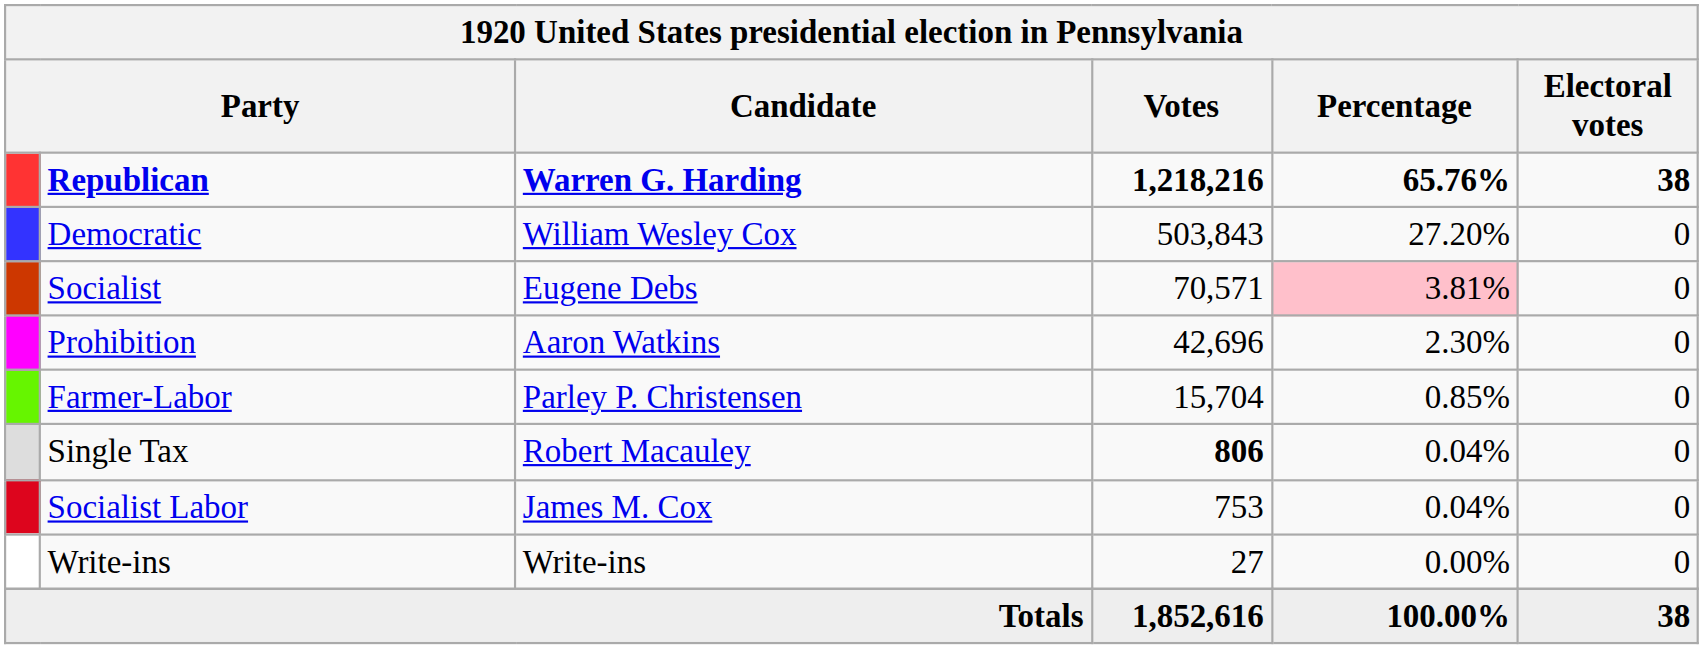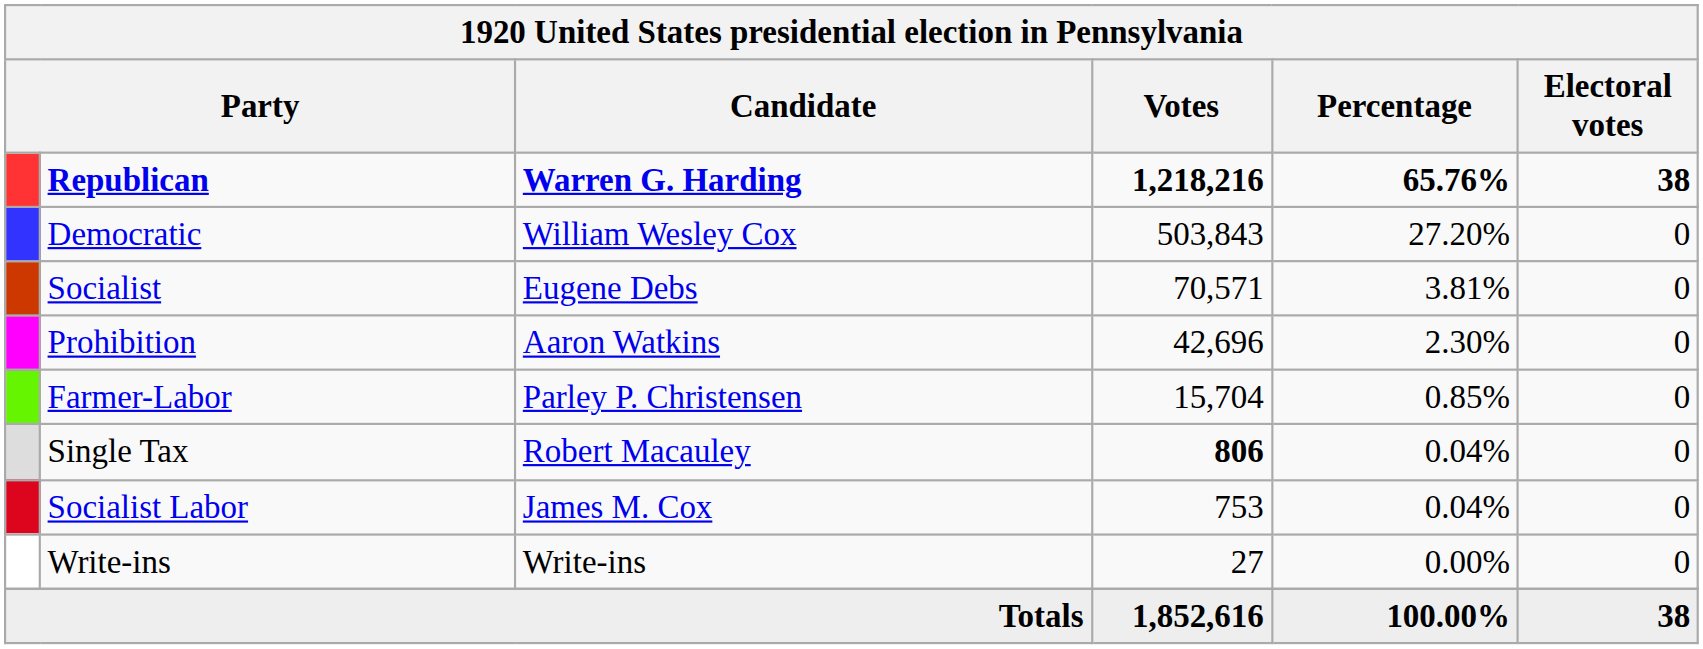Socialist | Percentage: pink background -> no background
